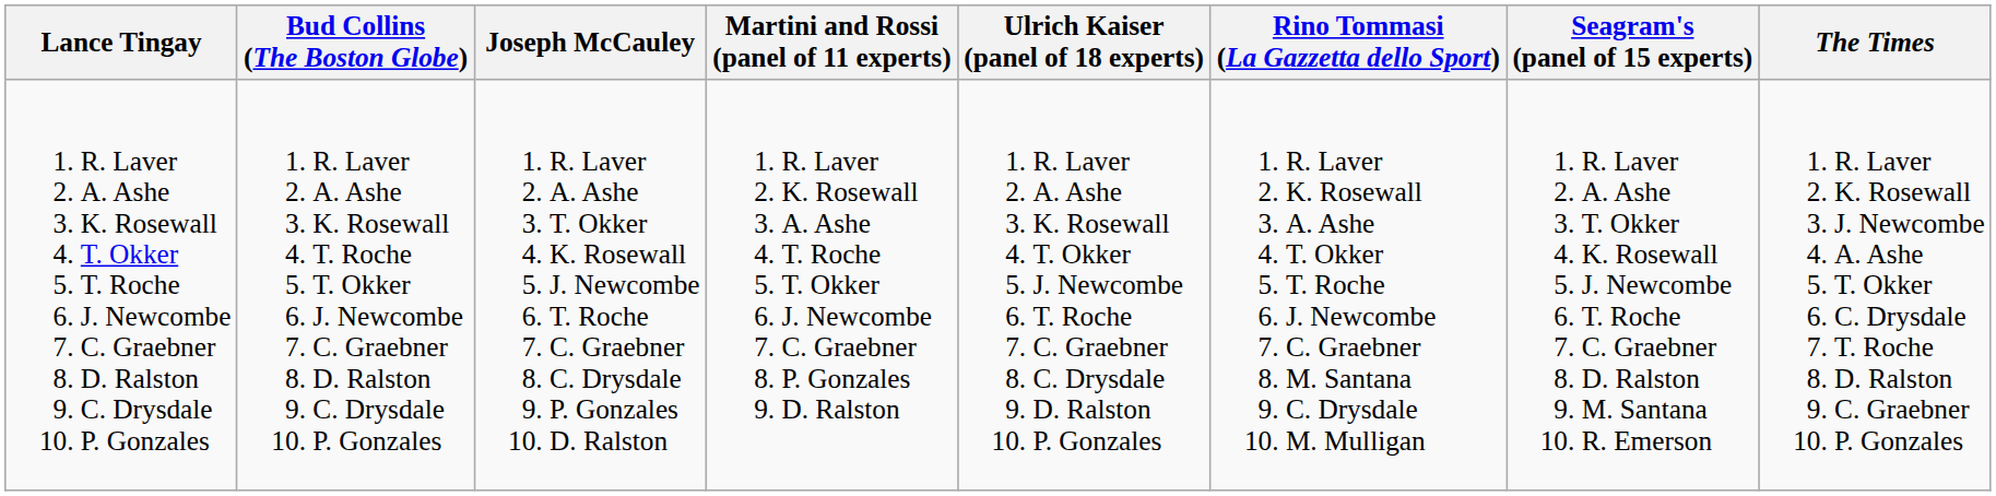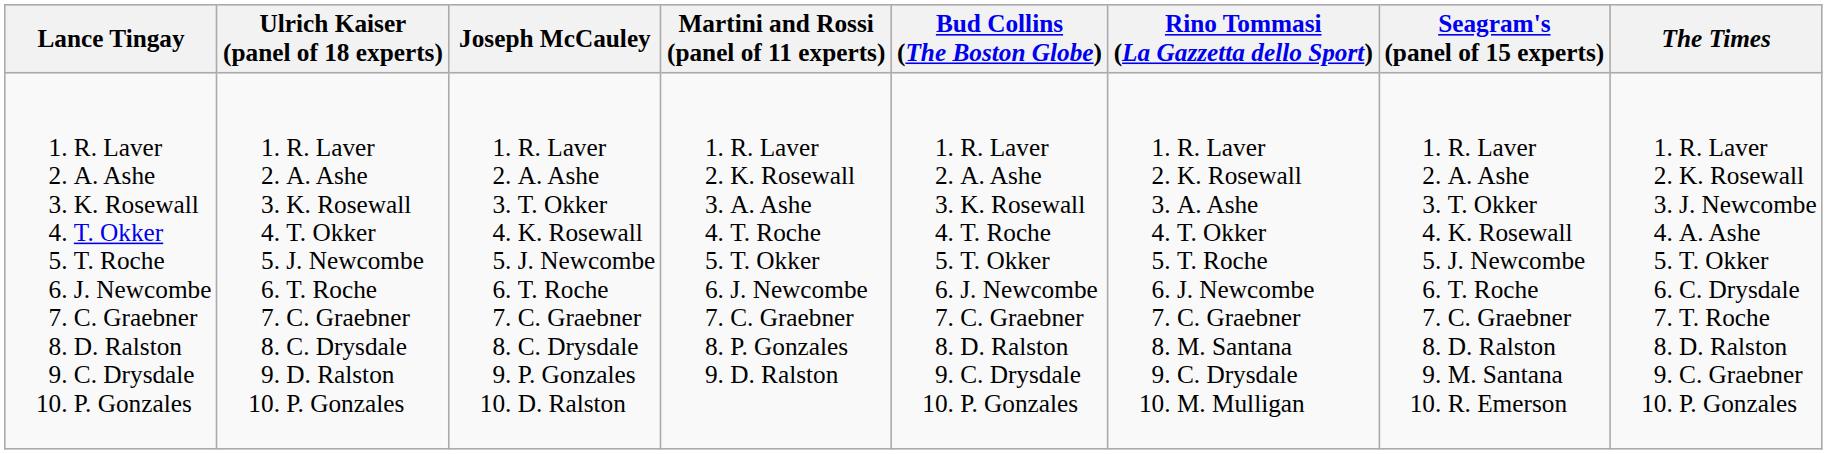columns swapped: Ulrich Kaiser (panel of 18 experts) <-> Bud Collins (The Boston Globe)
